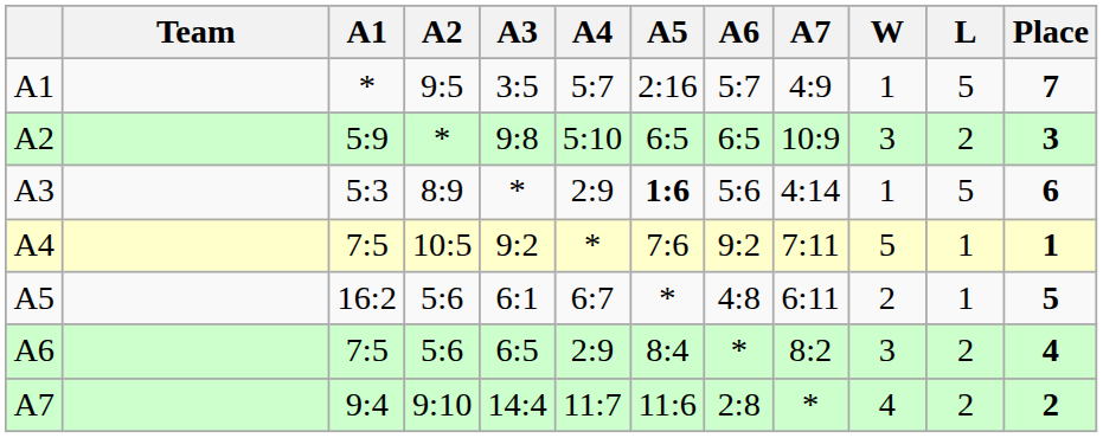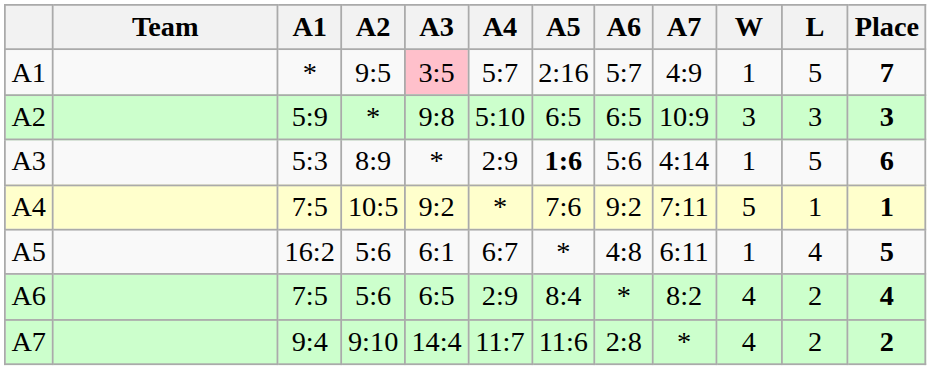row 2 | A3: no background -> pink background
row 3 | L: 2 -> 3
row 6 | W: 2 -> 1
row 6 | L: 1 -> 4
row 7 | W: 3 -> 4
